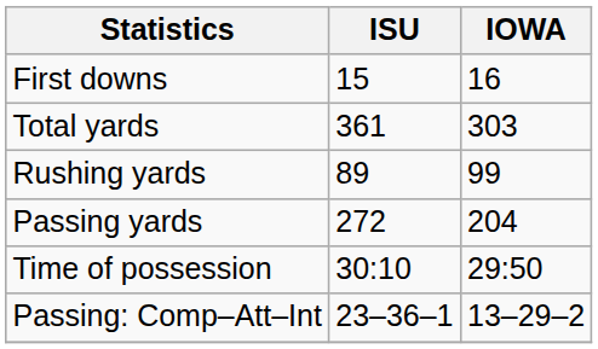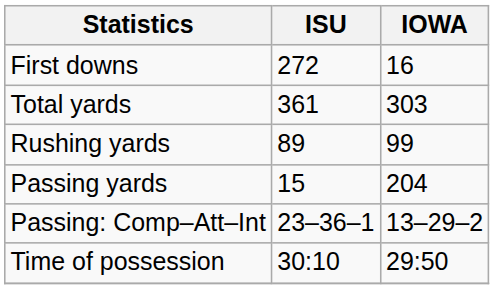First downs | ISU: 15 -> 272
Passing yards | ISU: 272 -> 15
rows swapped: Passing: Comp–Att–Int <-> Time of possession
